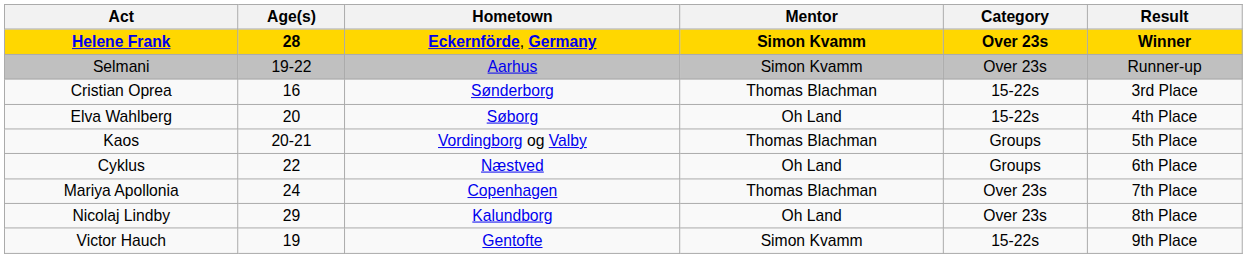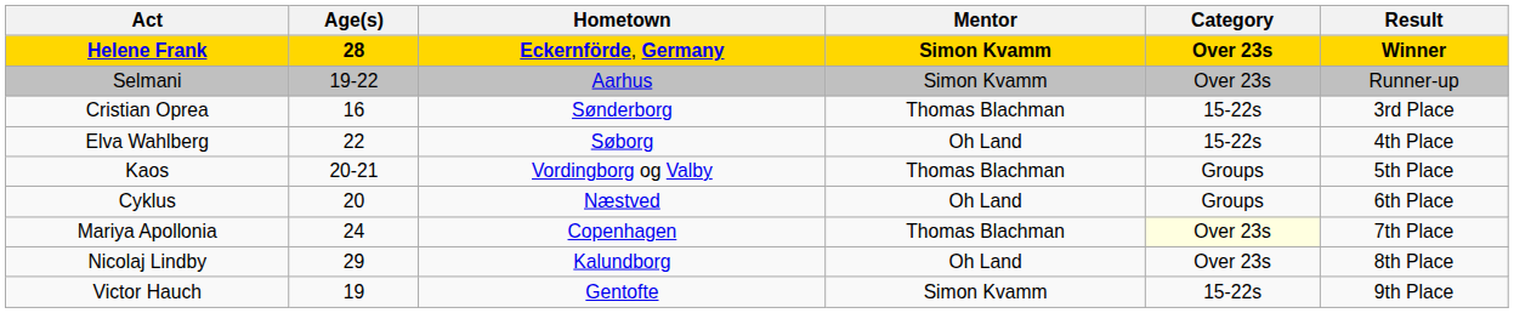Elva Wahlberg | Age(s): 20 -> 22
Cyklus | Age(s): 22 -> 20
Mariya Apollonia | Category: no background -> lightyellow background
